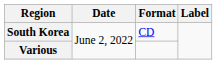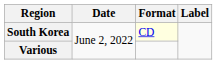South Korea | Format: no background -> lightyellow background
